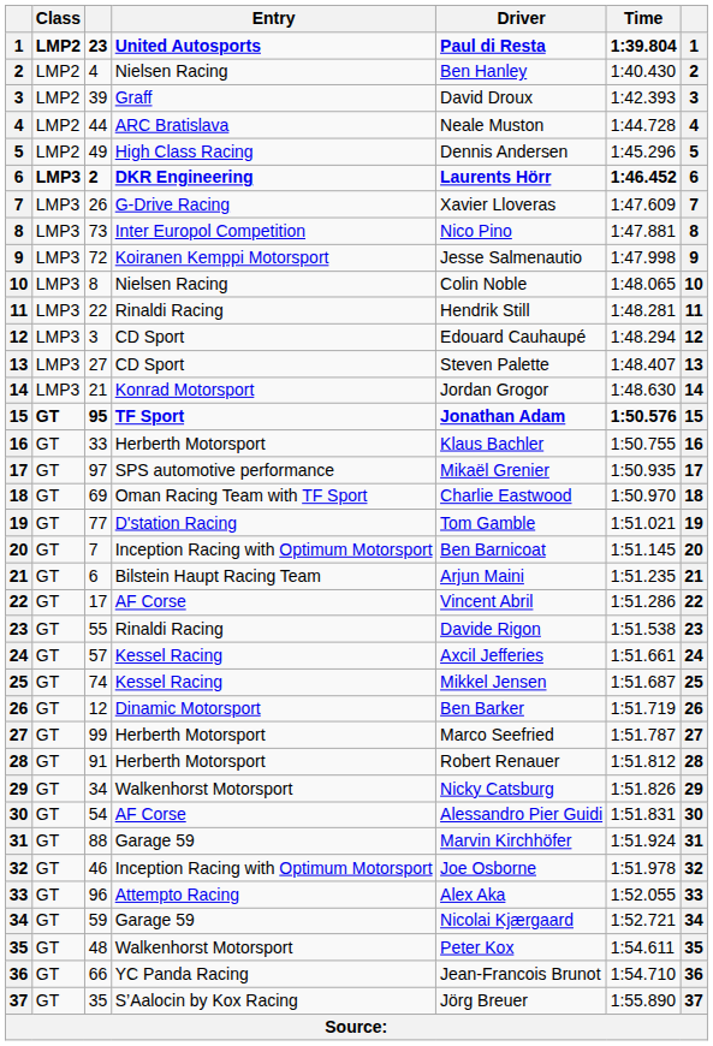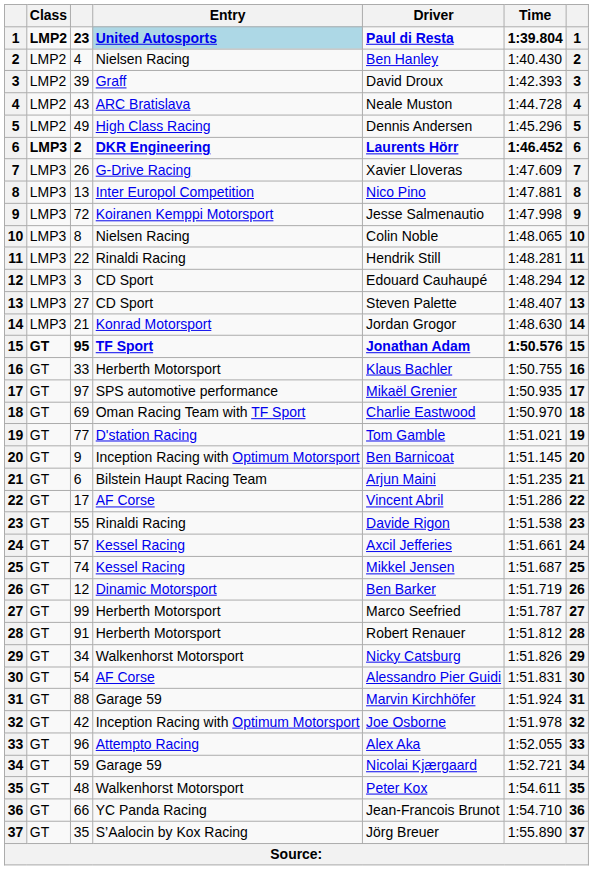row 2 | Entry: no background -> lightblue background
row 5 | column 3: 44 -> 43
row 9 | column 3: 73 -> 13
row 21 | column 3: 7 -> 9
row 33 | column 3: 46 -> 42
